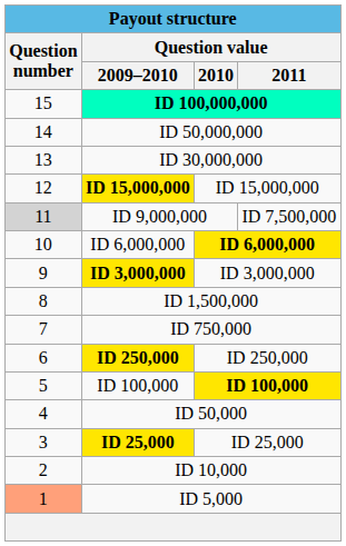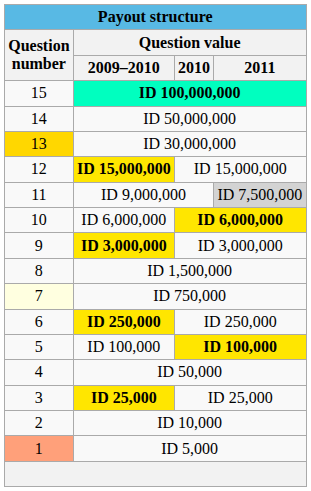ID 30,000,000 | Question number: no background -> gold background
ID 9,000,000 | Question number: lightgrey background -> no background
ID 9,000,000 | Question value / 2011: no background -> lightgrey background
ID 750,000 | Question number: no background -> lightyellow background
